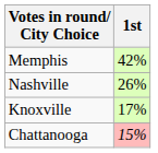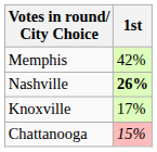Nashville | 1st: normal -> bold
